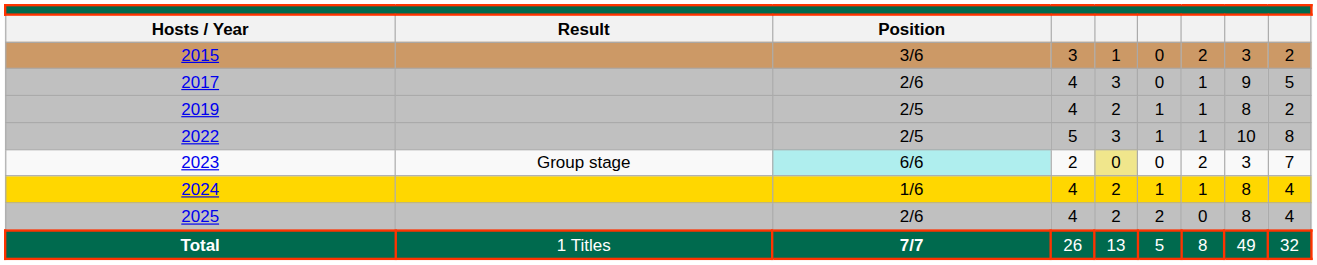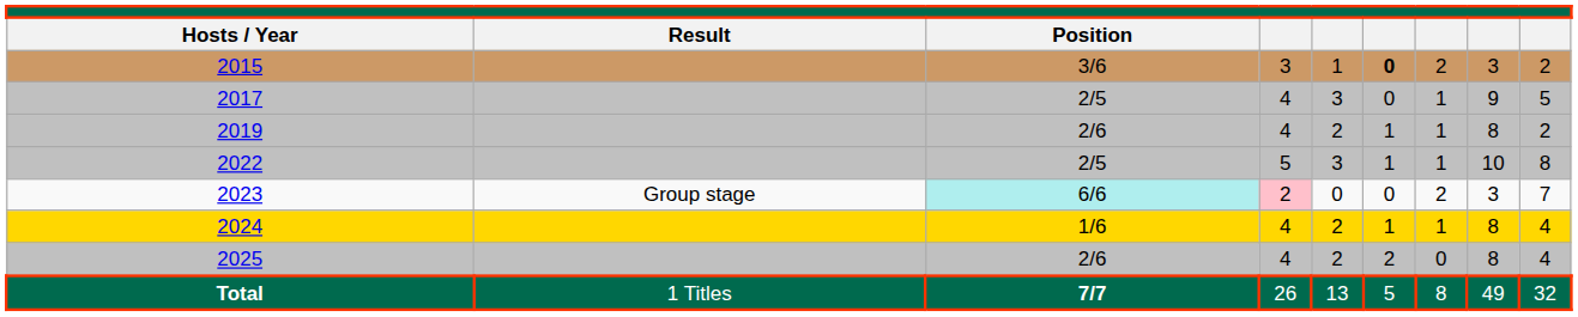2015 | column 6: normal -> bold
2017 | Position: 2/6 -> 2/5
2019 | Position: 2/5 -> 2/6
2023 | column 4: no background -> pink background
2023 | column 5: khaki background -> no background
